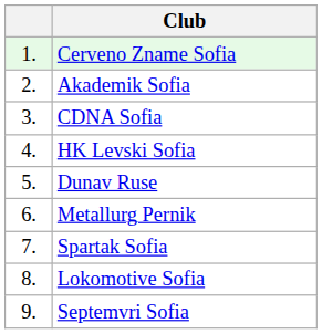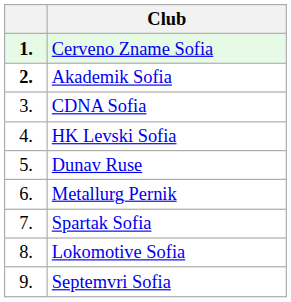Cerveno Zname Sofia | column 1: normal -> bold
Akademik Sofia | column 1: normal -> bold
